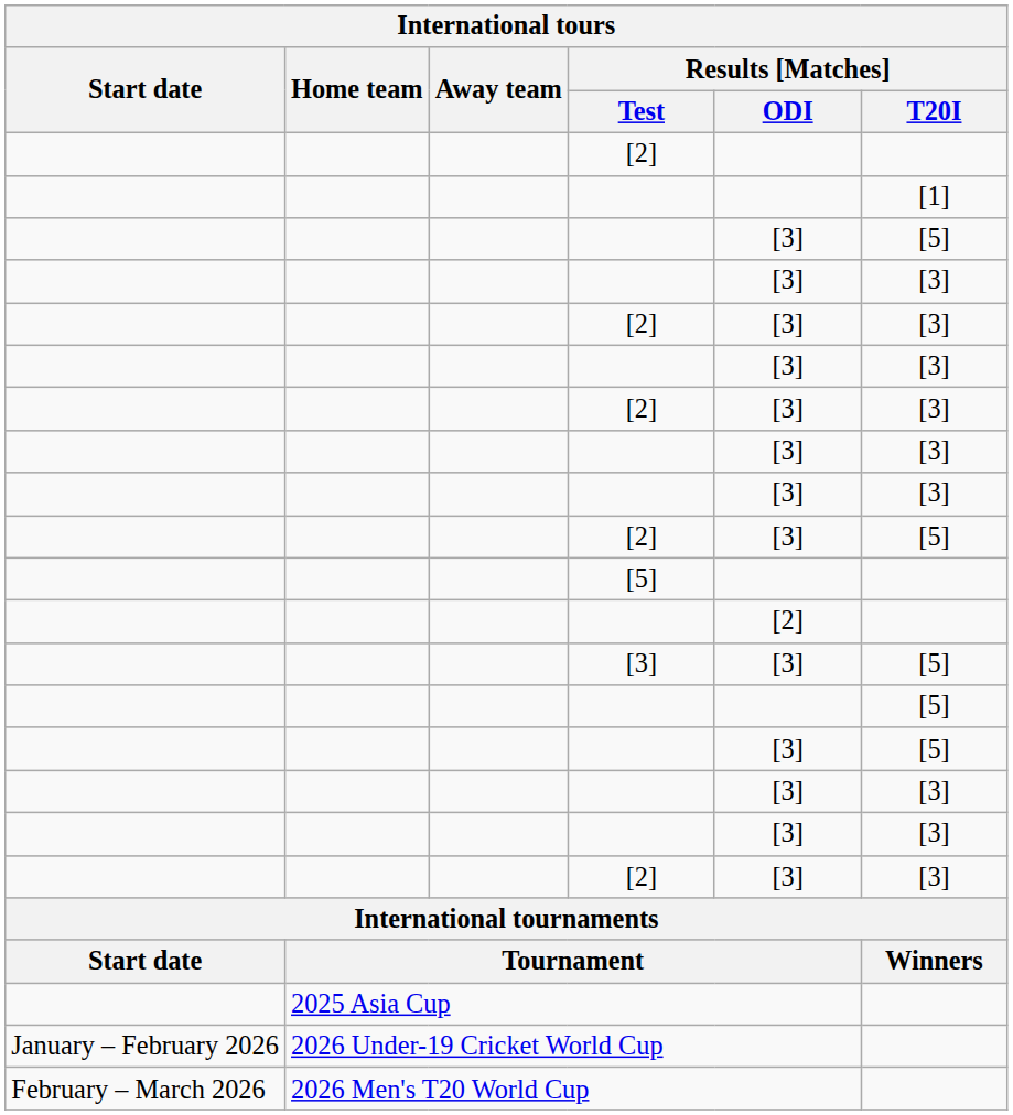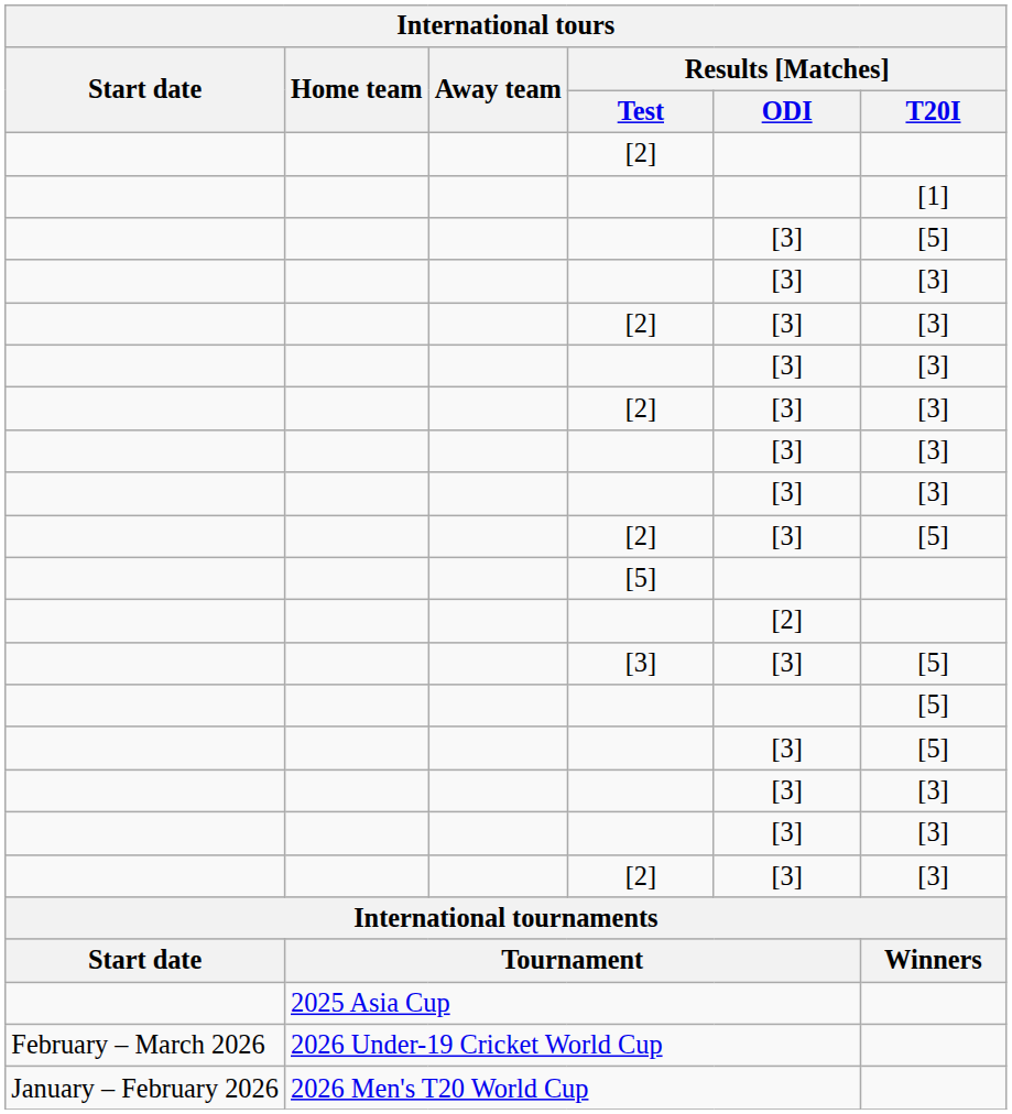2026 Under-19 Cricket World Cup | Start date: January – February 2026 -> February – March 2026
2026 Men's T20 World Cup | Start date: February – March 2026 -> January – February 2026
